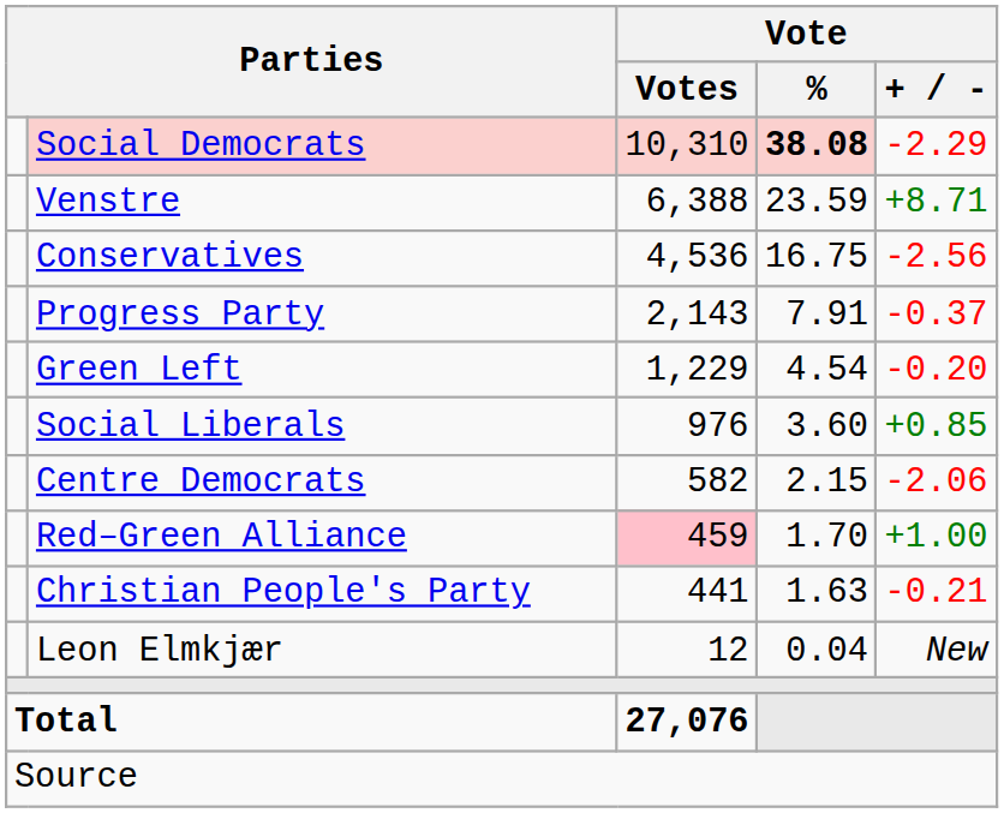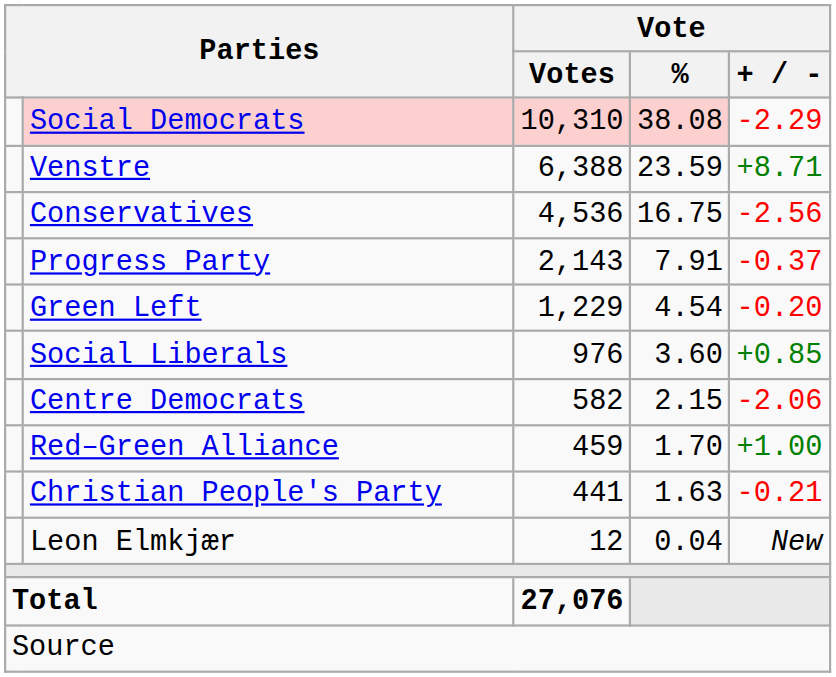Social Democrats | Vote / %: bold -> normal
Red–Green Alliance | Vote / Votes: pink background -> no background
